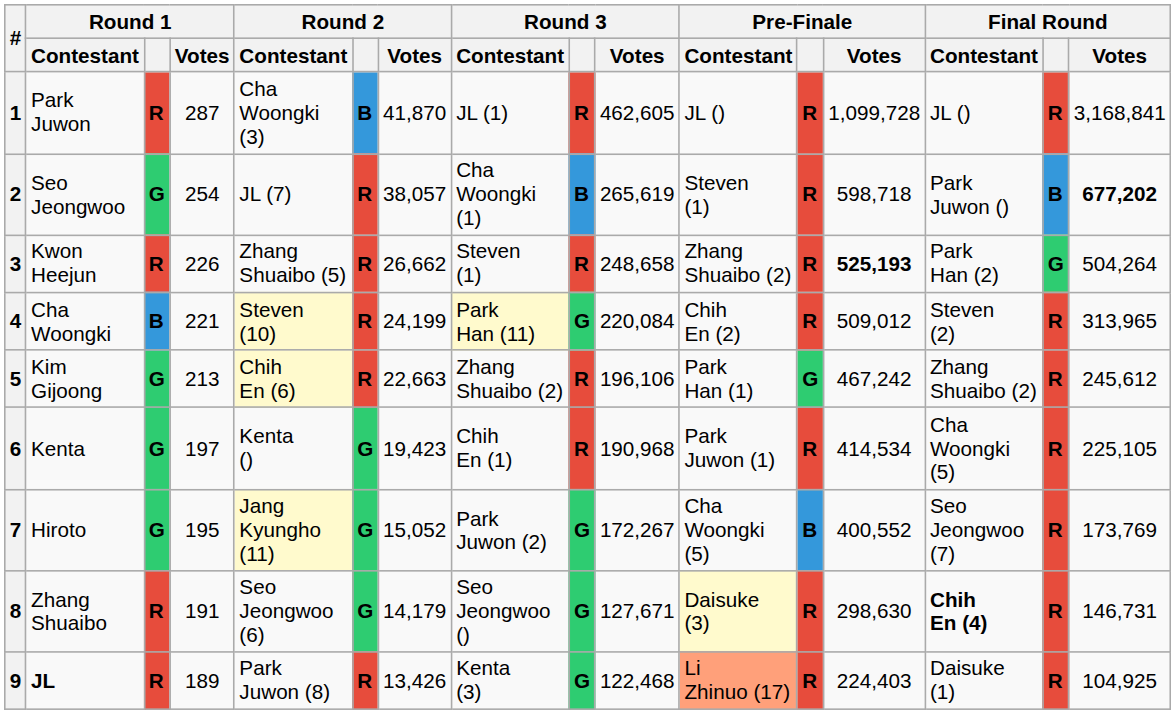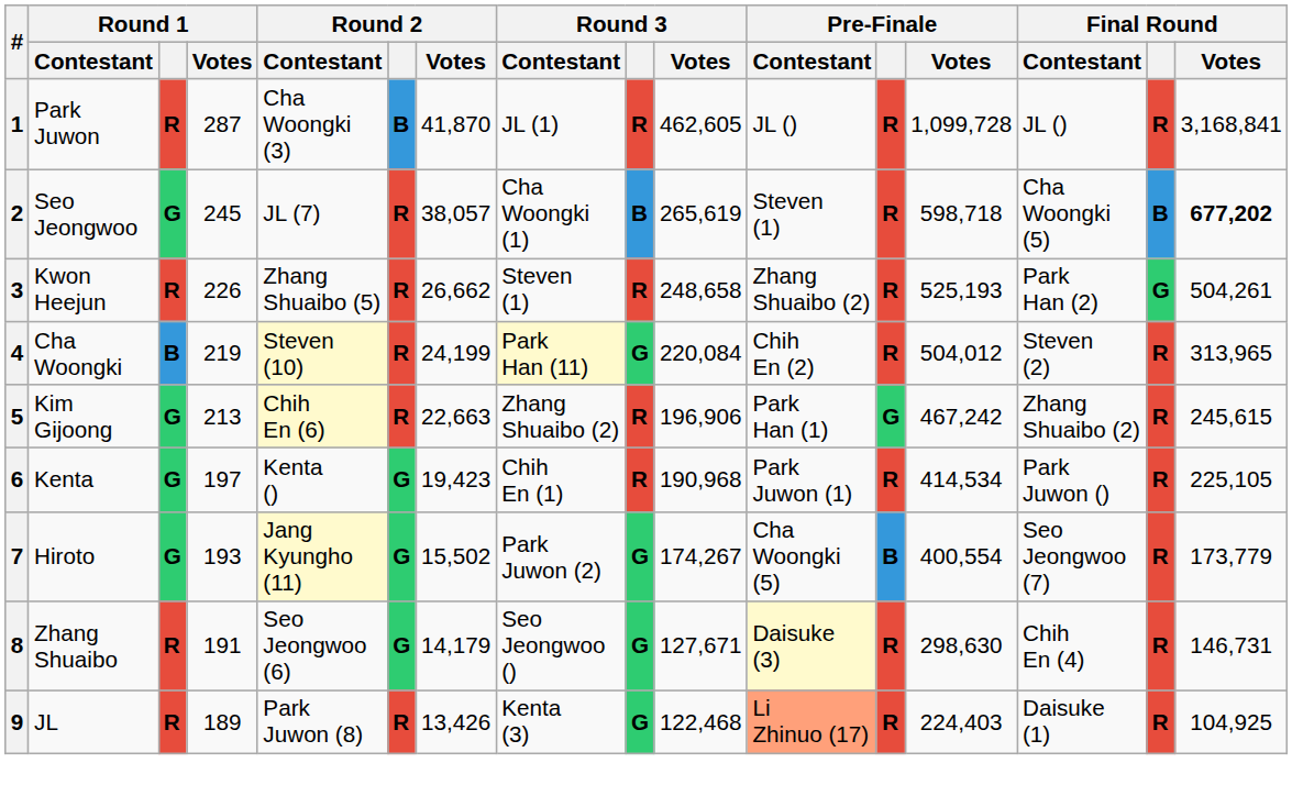2 | Round 1 / Votes: 254 -> 245
2 | Final Round / Contestant: Park Juwon () -> Cha Woongki (5)
3 | Pre-Finale / Votes: bold -> normal
3 | Final Round / Votes: 504,264 -> 504,261
4 | Round 1 / Votes: 221 -> 219
4 | Pre-Finale / Votes: 509,012 -> 504,012
5 | Round 3 / Votes: 196,106 -> 196,906
5 | Final Round / Votes: 245,612 -> 245,615
6 | Final Round / Contestant: Cha Woongki (5) -> Park Juwon ()
7 | Round 1 / Votes: 195 -> 193
7 | Round 2 / Votes: 15,052 -> 15,502
7 | Round 3 / Votes: 172,267 -> 174,267
7 | Pre-Finale / Votes: 400,552 -> 400,554
7 | Final Round / Votes: 173,769 -> 173,779
8 | Final Round / Contestant: bold -> normal
9 | Round 1 / Contestant: bold -> normal
